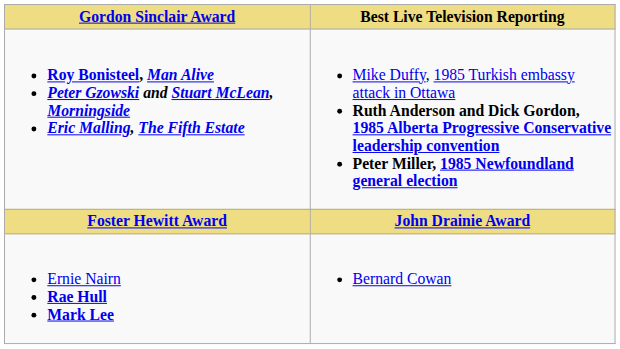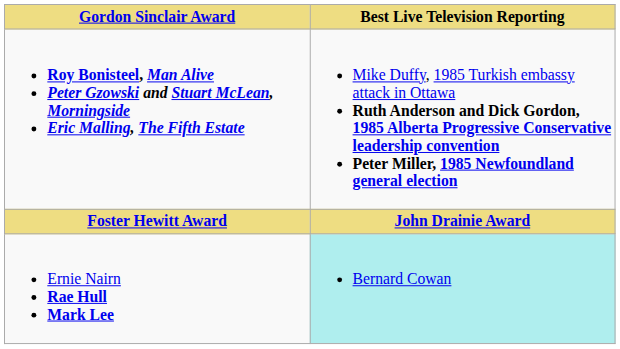Ernie Nairn Rae Hull Mark Lee | Best Live Television Reporting: no background -> paleturquoise background
